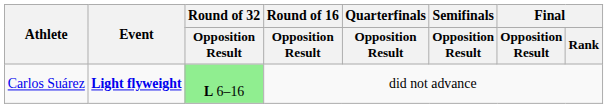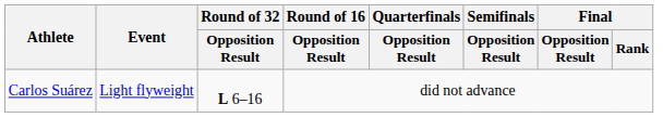Carlos Suárez | Event: bold -> normal
Carlos Suárez | Round of 32 / Opposition Result: lightgreen background -> no background
